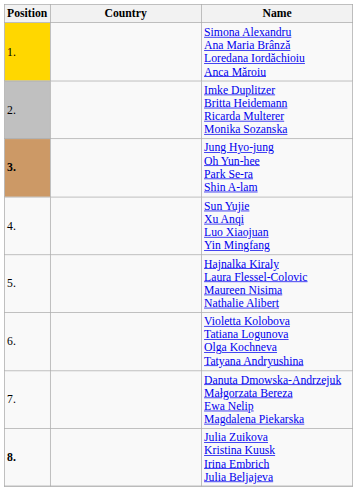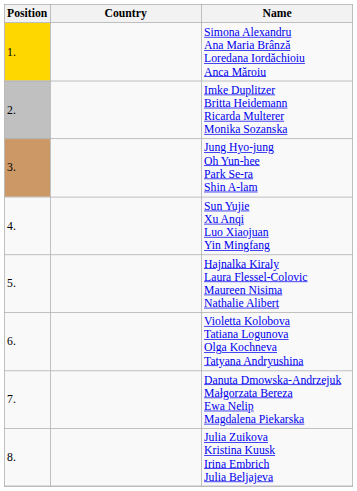Jung Hyo-jung Oh Yun-hee Park Se-ra Shin A-lam | Position: bold -> normal
Julia Zuikova Kristina Kuusk Irina Embrich Julia Beljajeva | Position: bold -> normal
